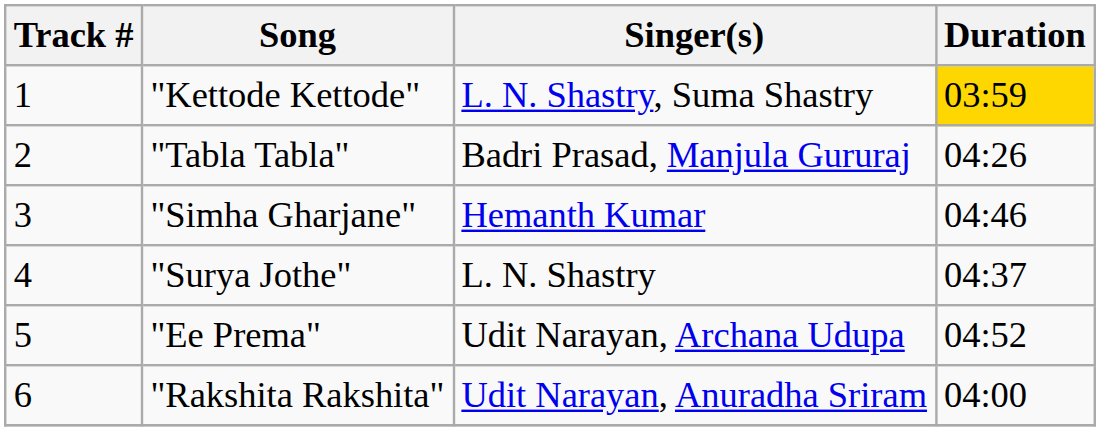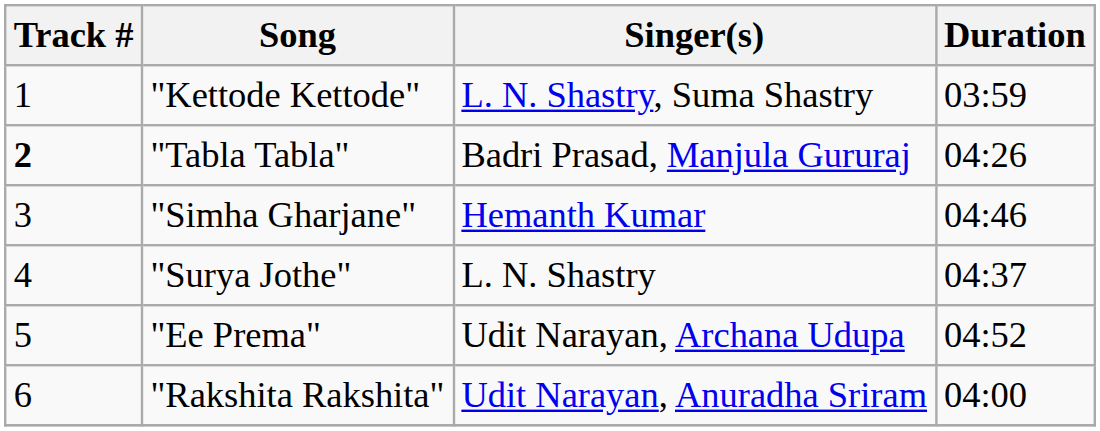"Kettode Kettode" | Duration: gold background -> no background
"Tabla Tabla" | Track #: normal -> bold
